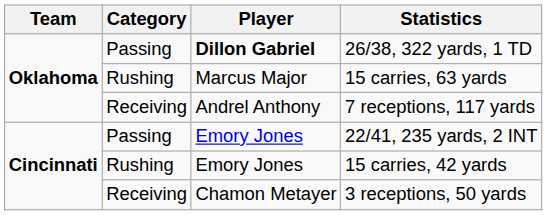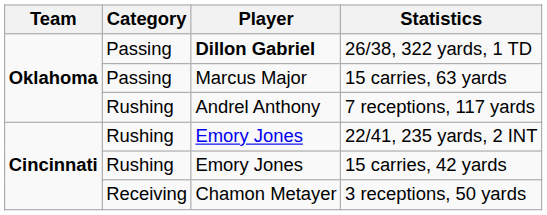15 carries, 63 yards | Category: Rushing -> Passing
7 receptions, 117 yards | Category: Receiving -> Rushing
22/41, 235 yards, 2 INT | Category: Passing -> Rushing
